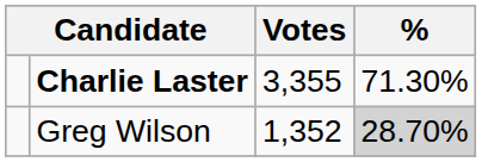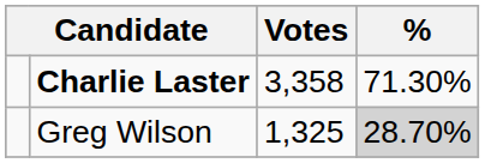Charlie Laster | Votes: 3,355 -> 3,358
Greg Wilson | Votes: 1,352 -> 1,325
